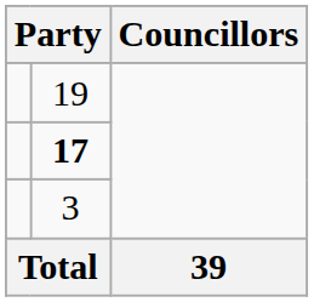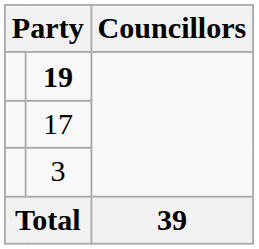19 | column 2: normal -> bold
17 | column 2: bold -> normal
